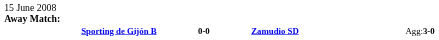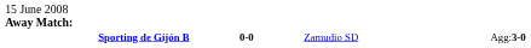Sporting de Gijón B | column 3: bold -> normal
